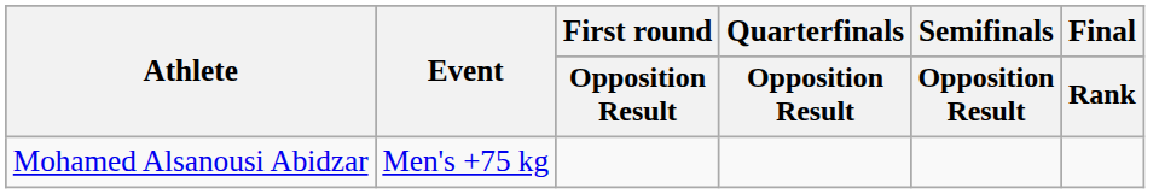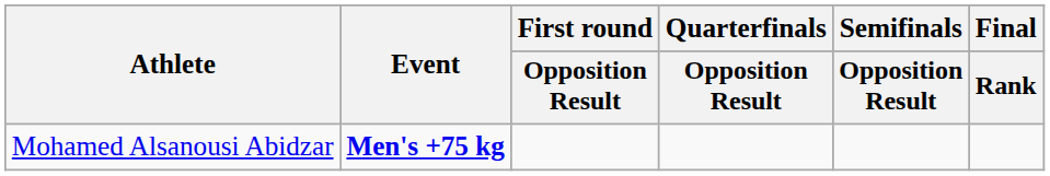Mohamed Alsanousi Abidzar | Event: normal -> bold
